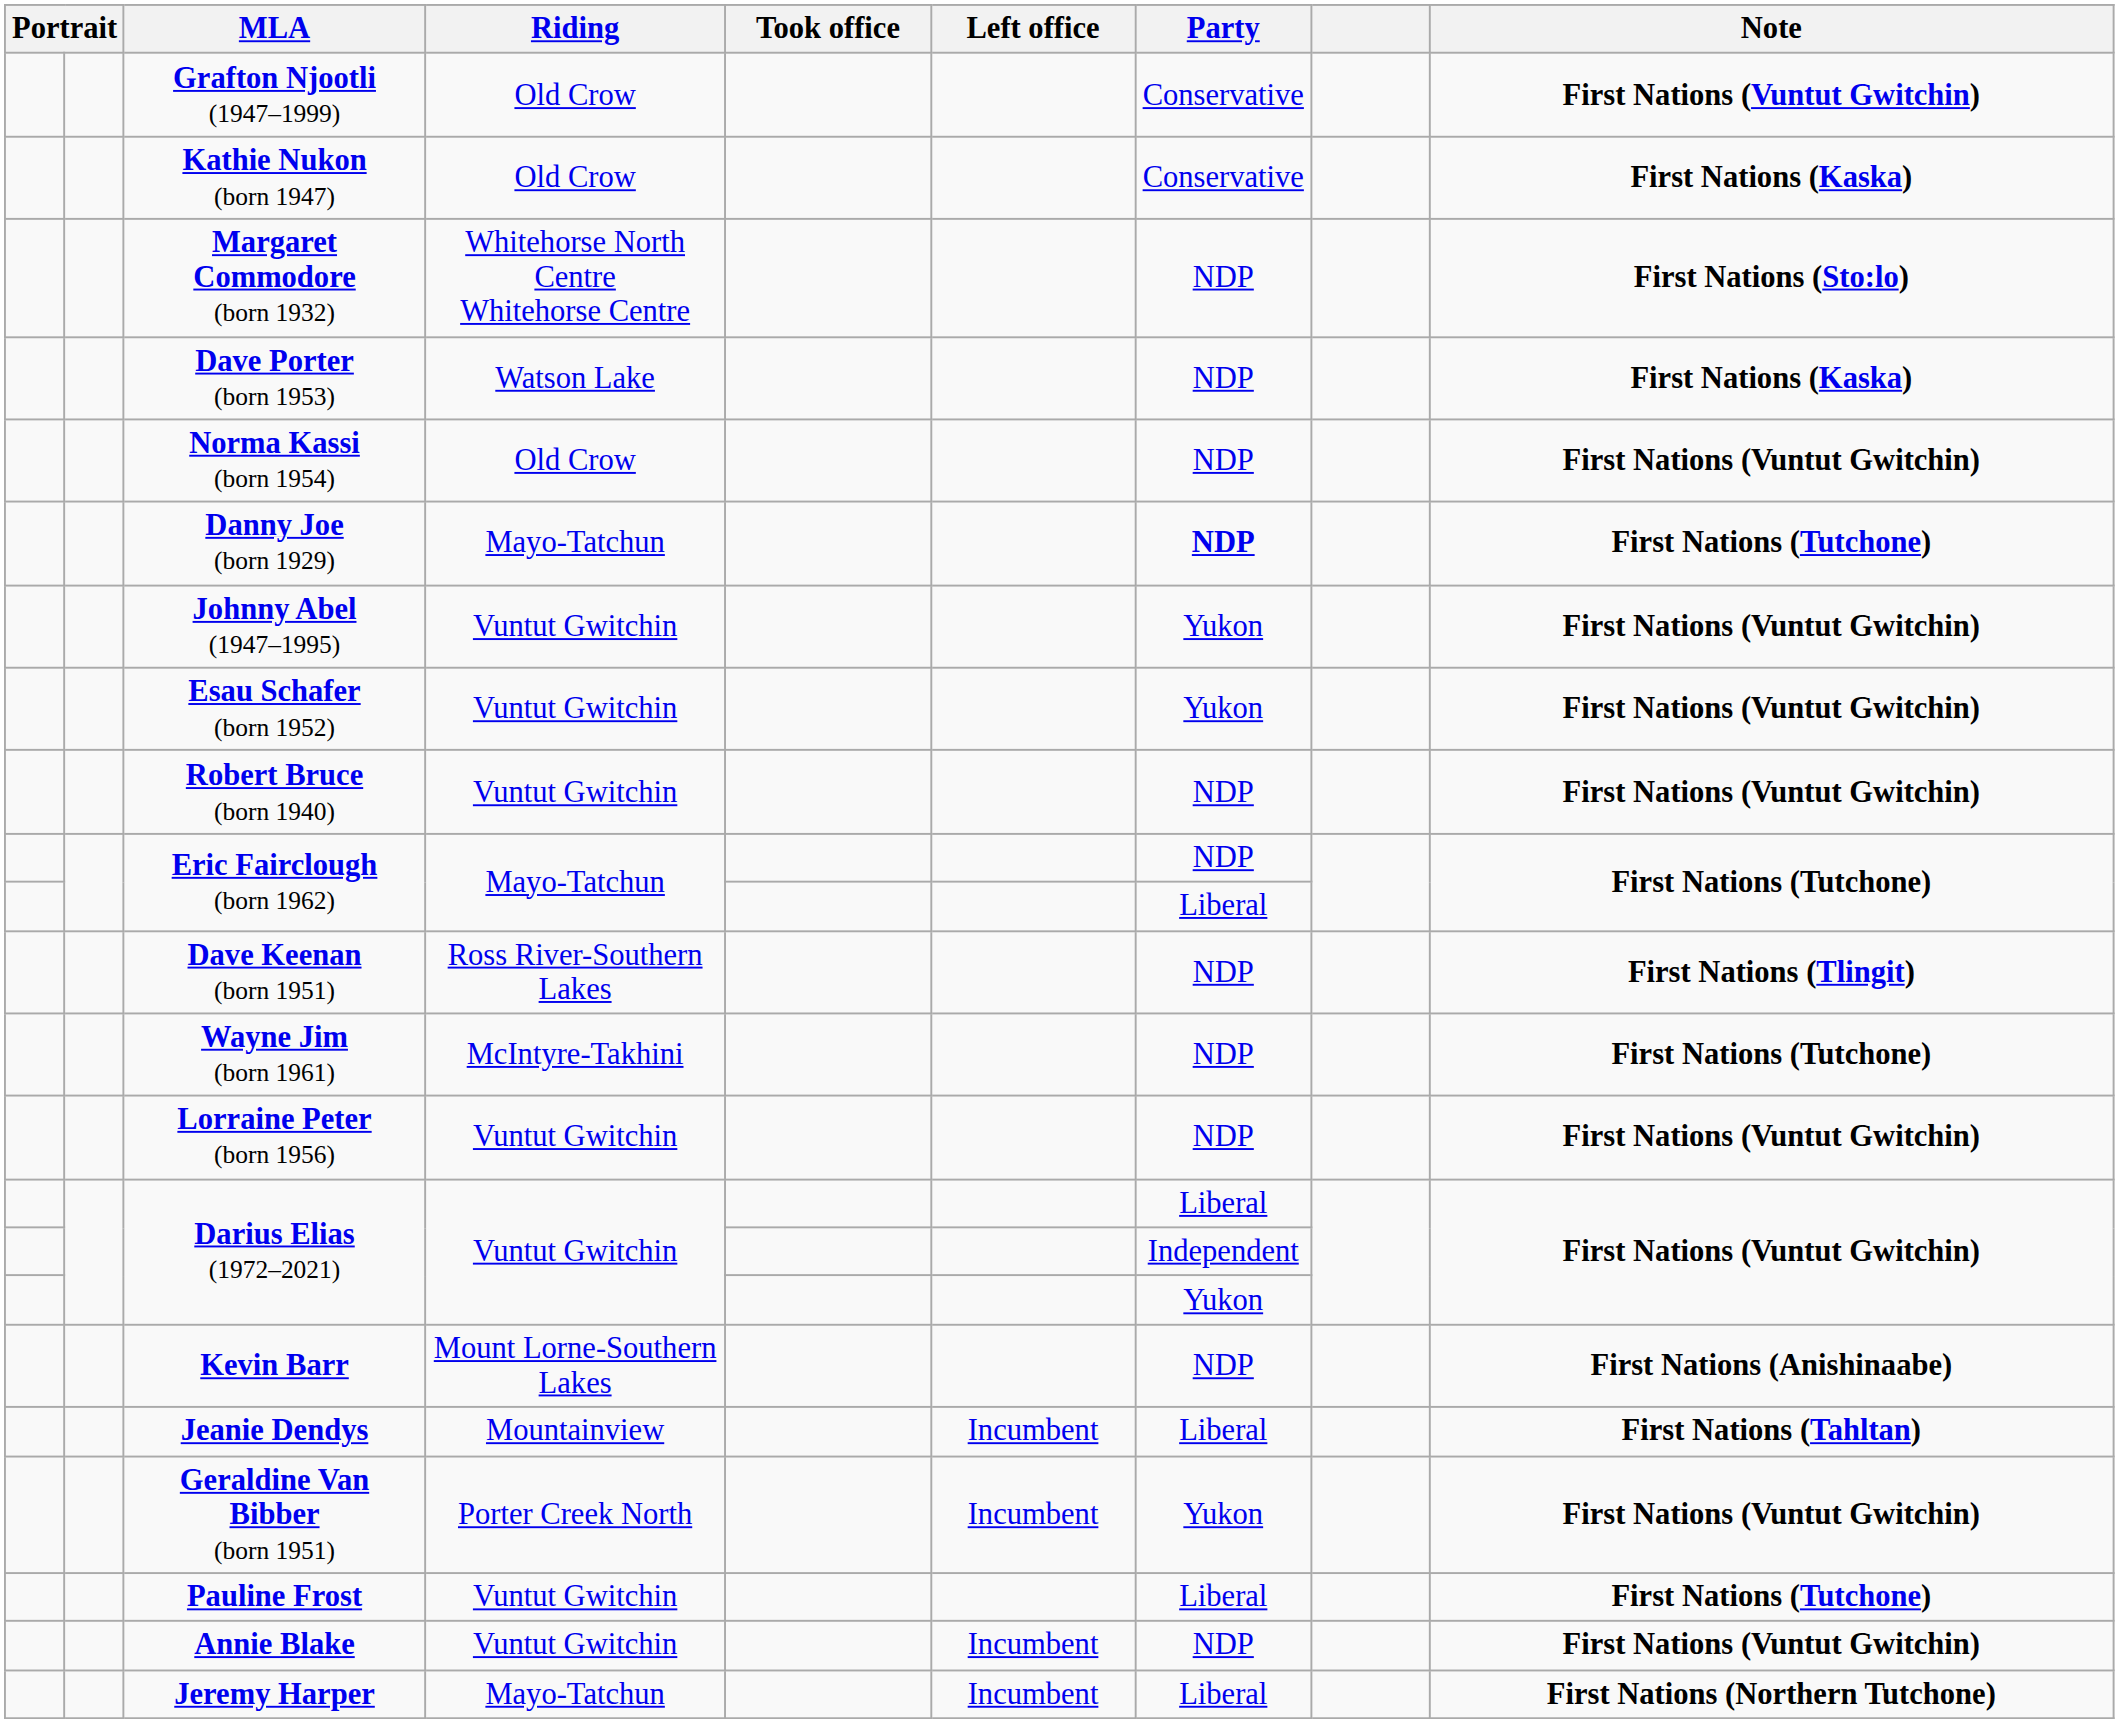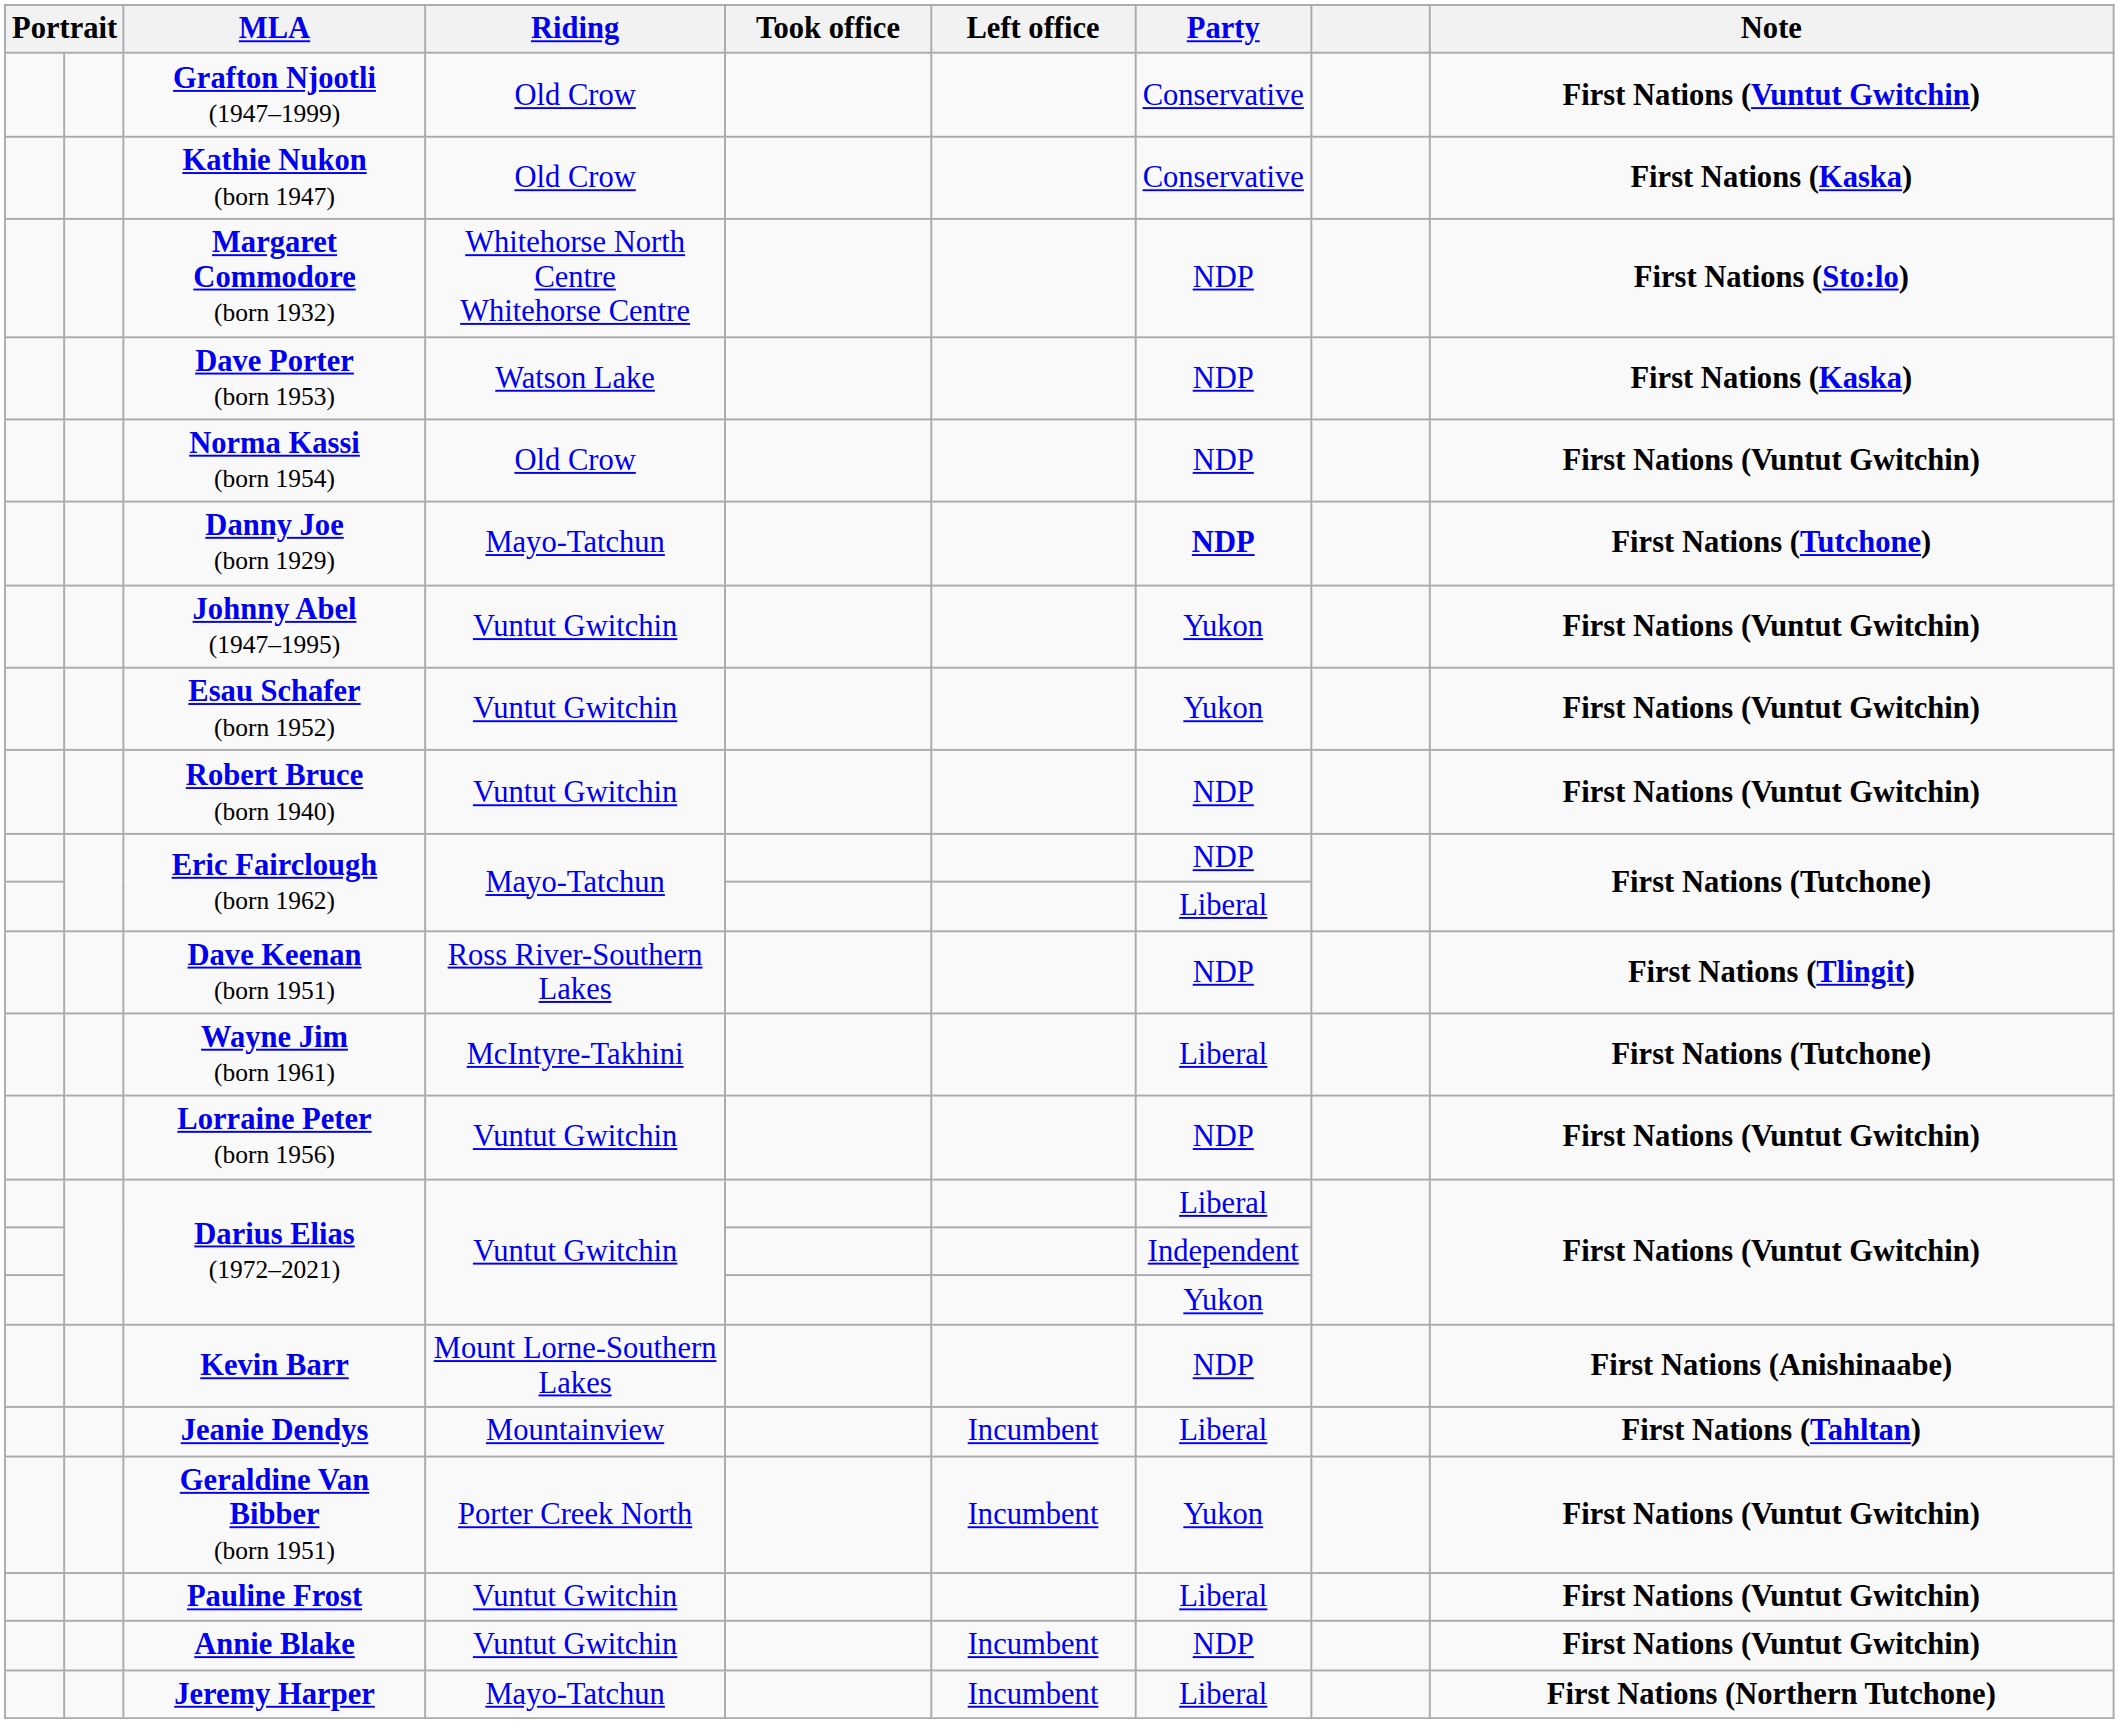Wayne Jim (born 1961) | Party: NDP -> Liberal
Pauline Frost | Note: First Nations (Tutchone) -> First Nations (Vuntut Gwitchin)
